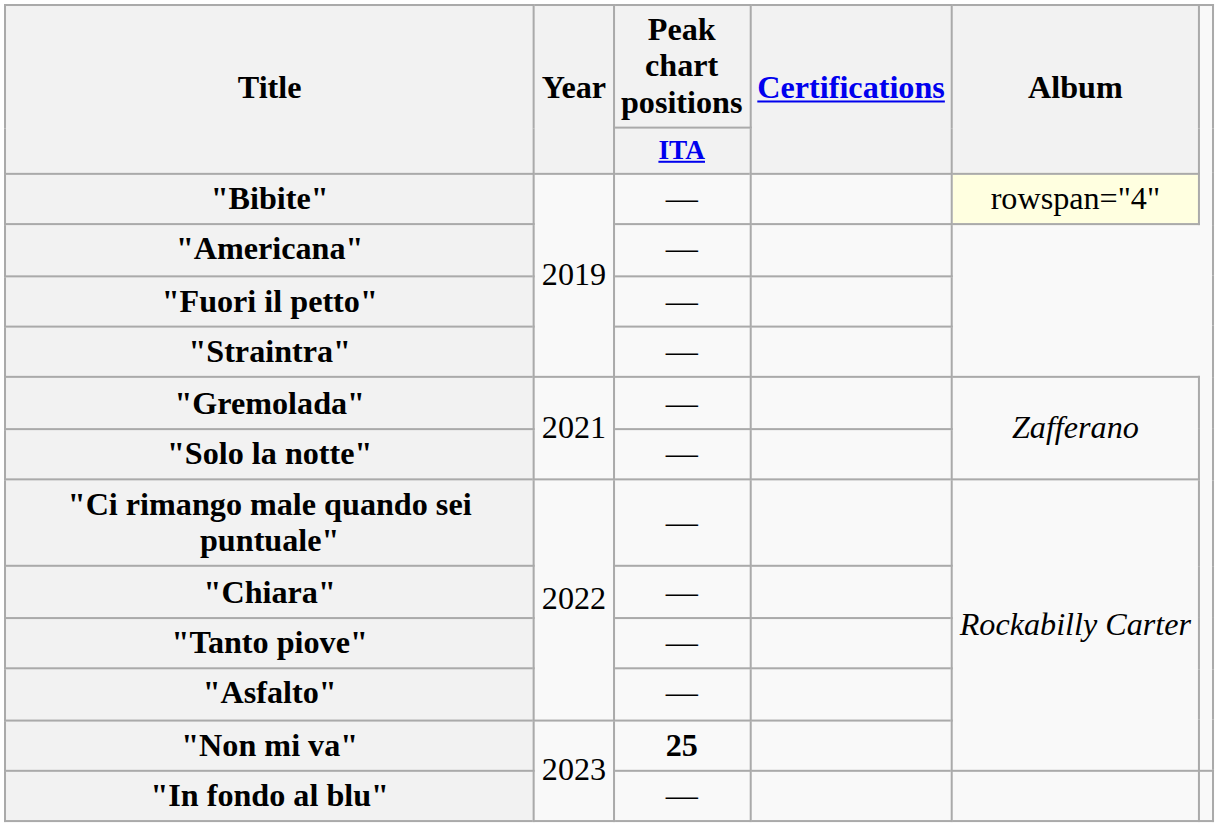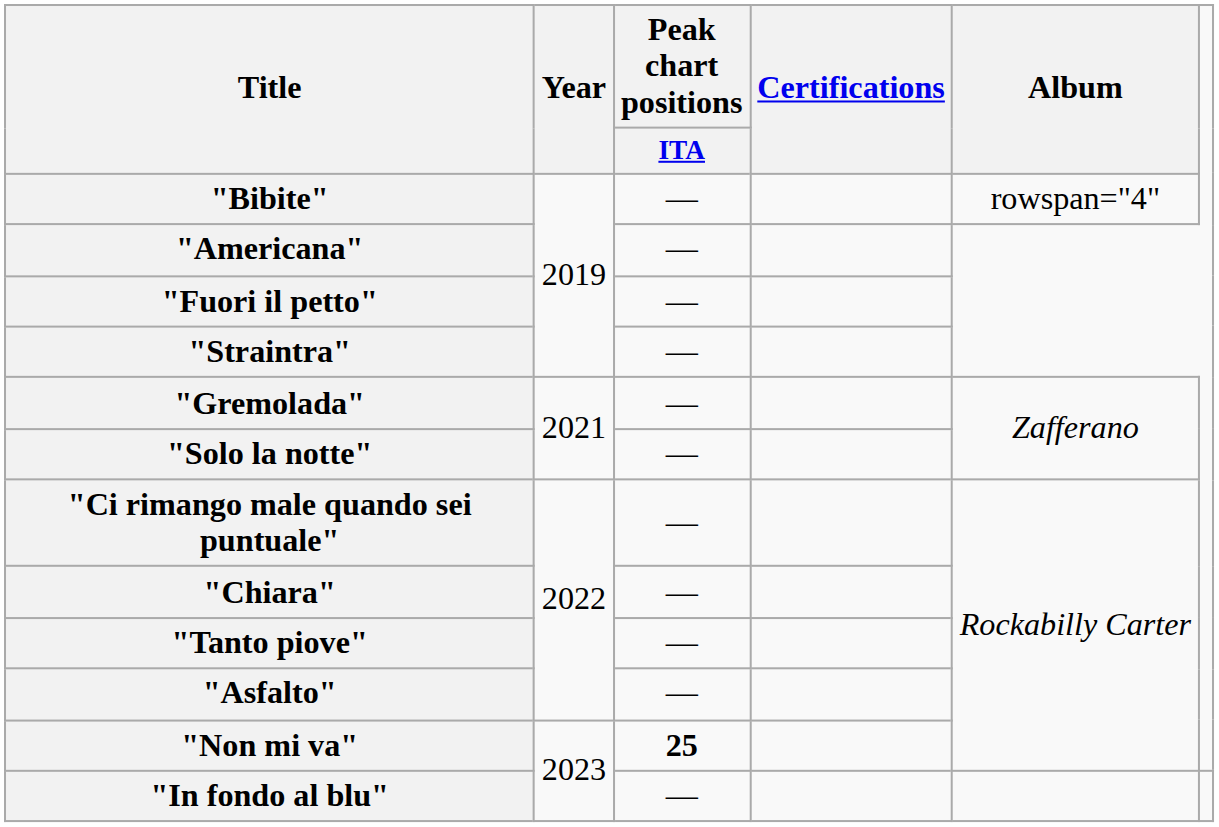"Bibite" | Album: lightyellow background -> no background
